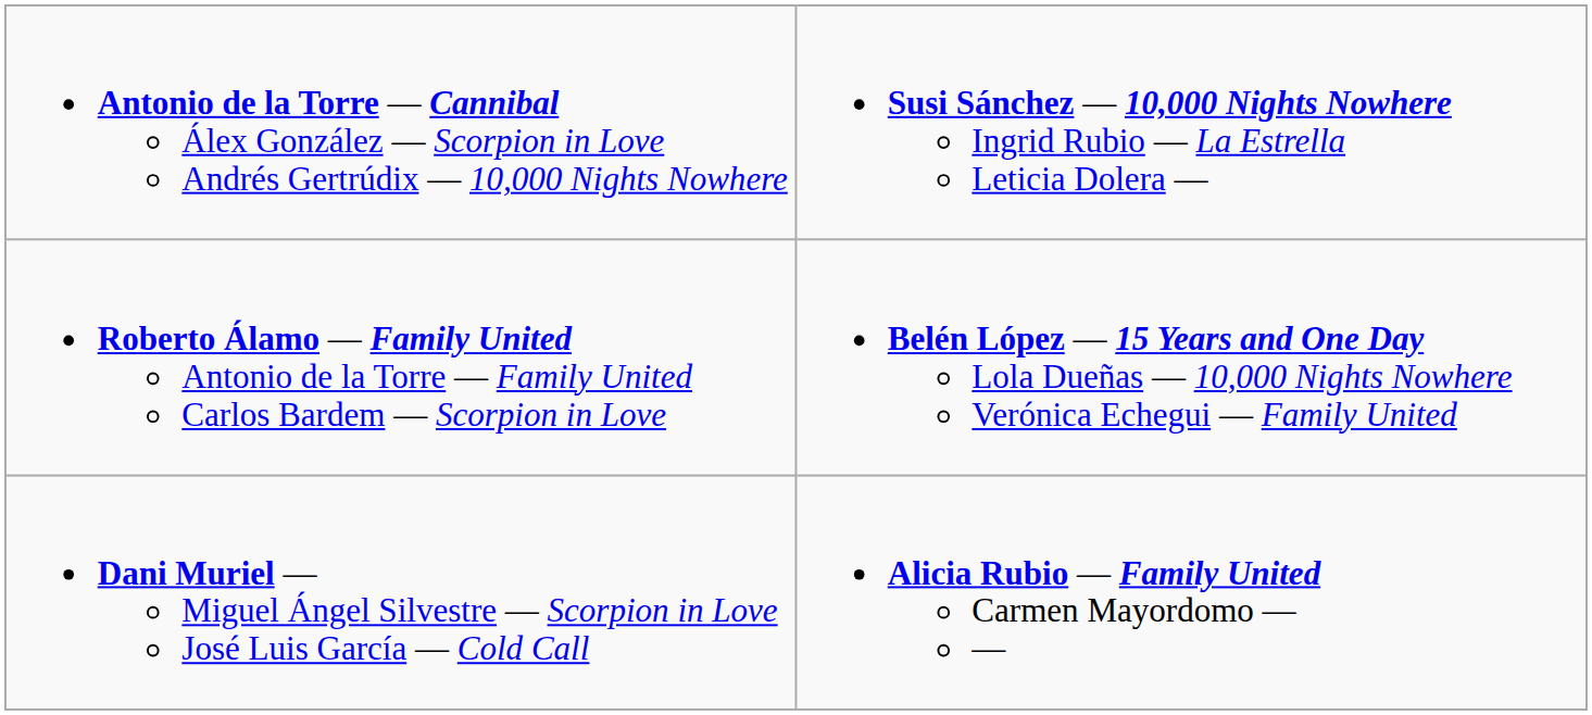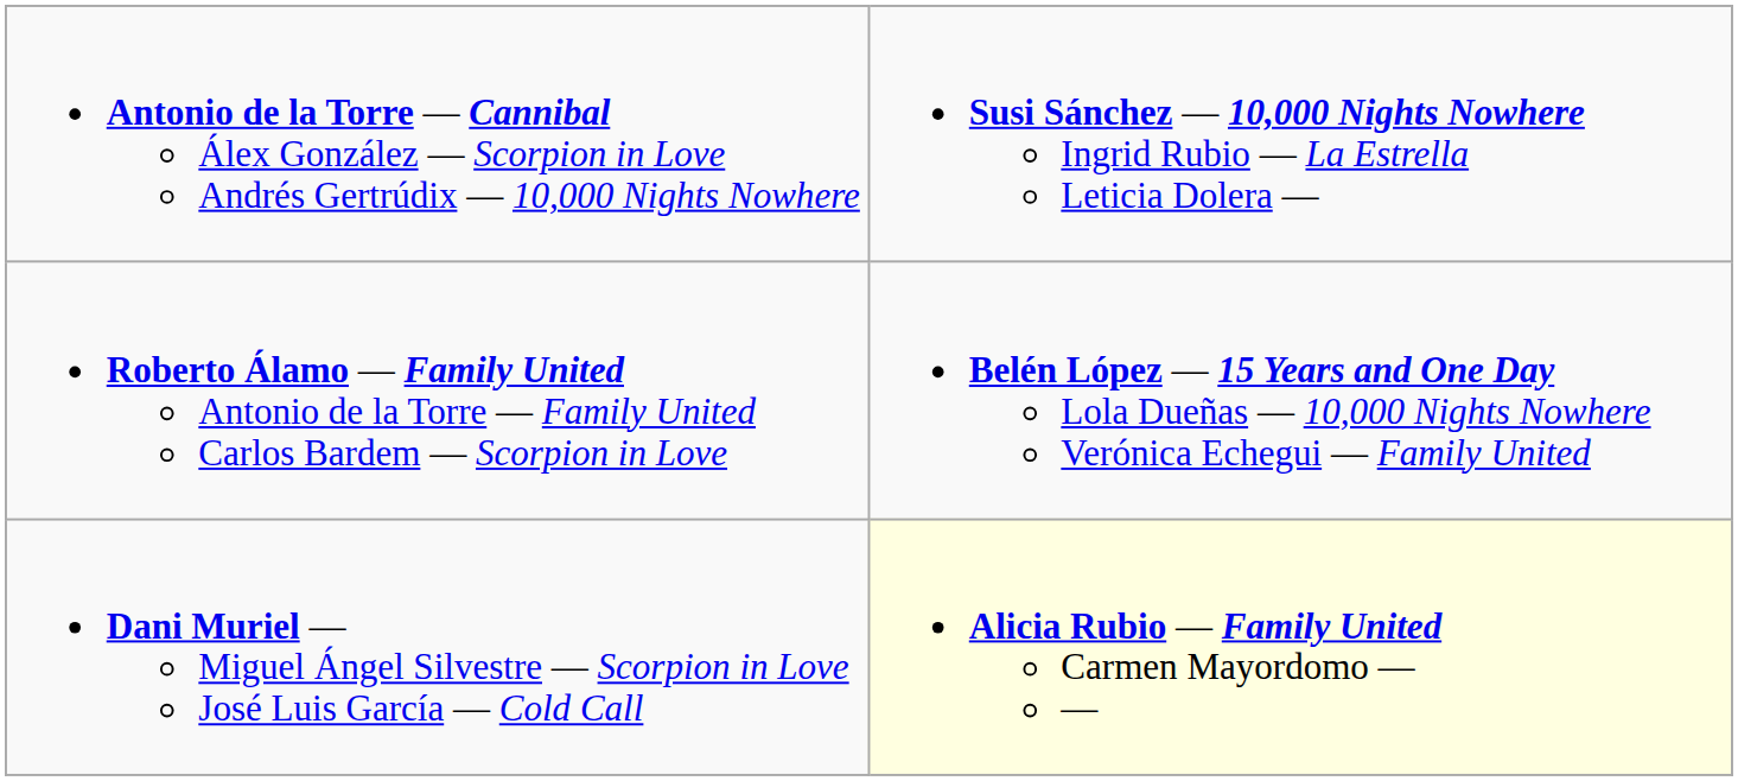row 3 | column 2: no background -> lightyellow background
